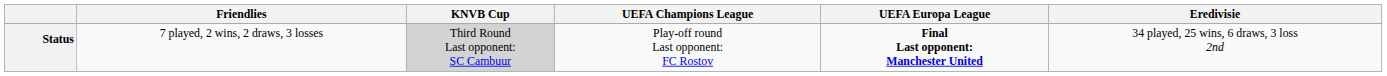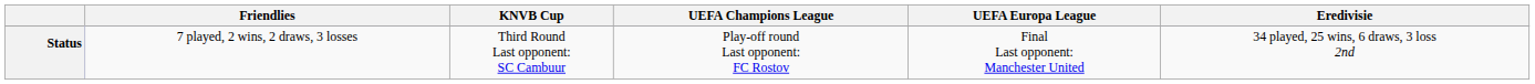Status | KNVB Cup: lightgrey background -> no background
Status | UEFA Europa League: bold -> normal
